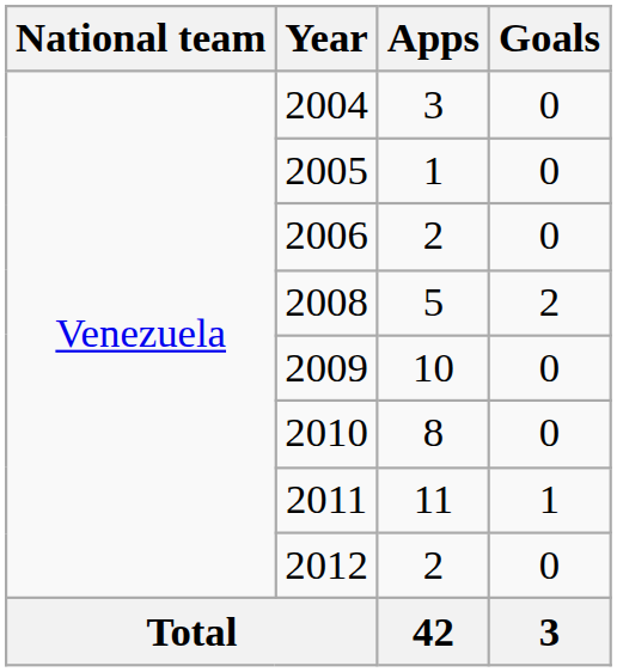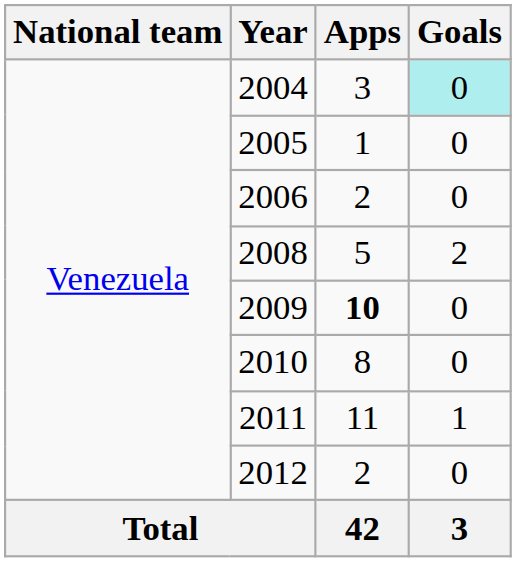2004 | Goals: no background -> paleturquoise background
2009 | Apps: normal -> bold
